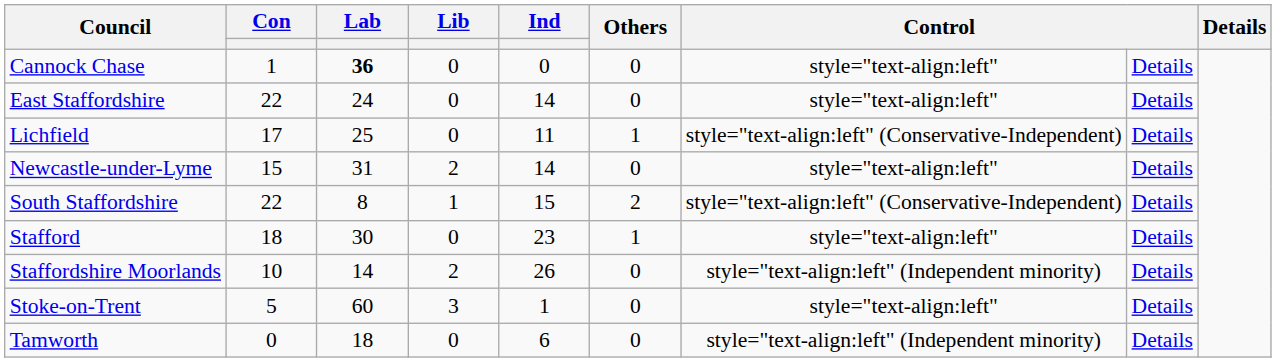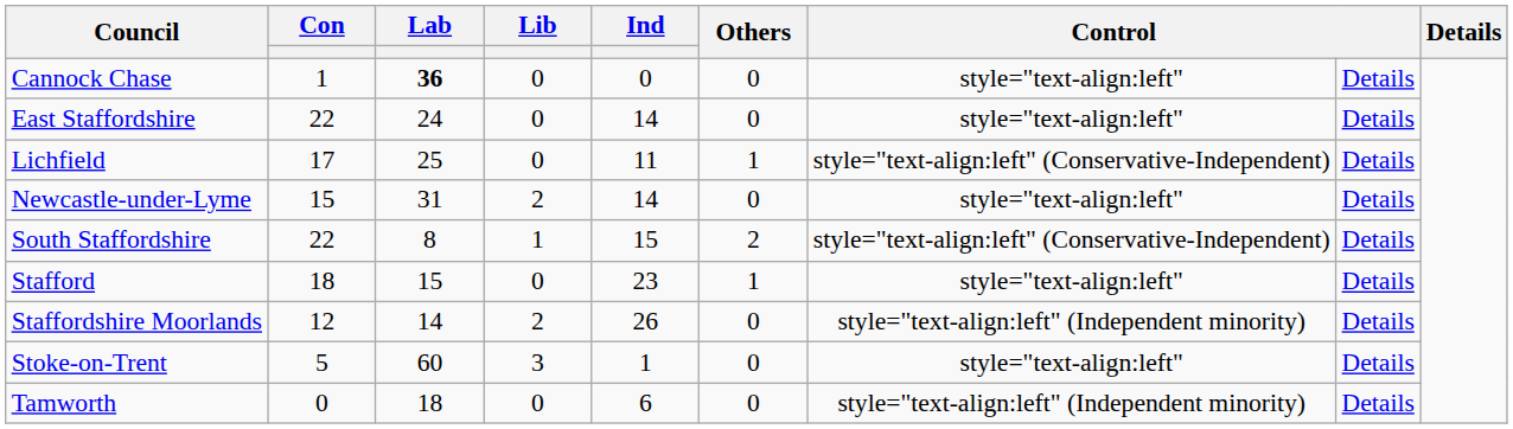Stafford | Lab: 30 -> 15
Staffordshire Moorlands | Con: 10 -> 12
